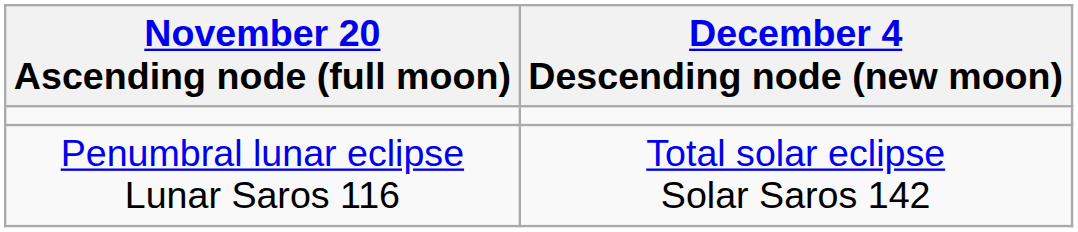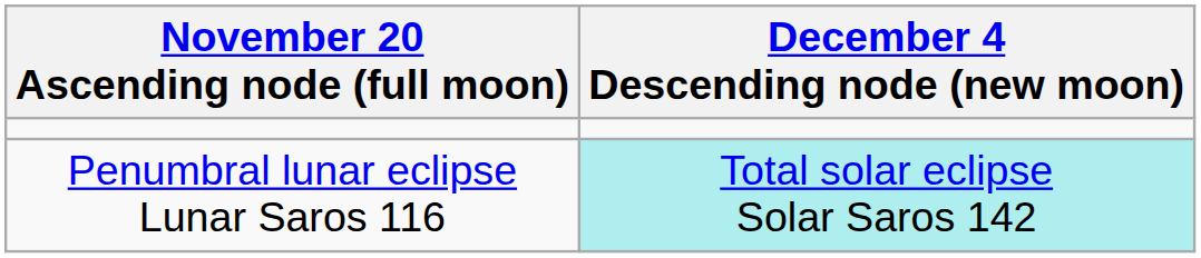row 3 | December 4 Descending node (new moon): no background -> paleturquoise background
